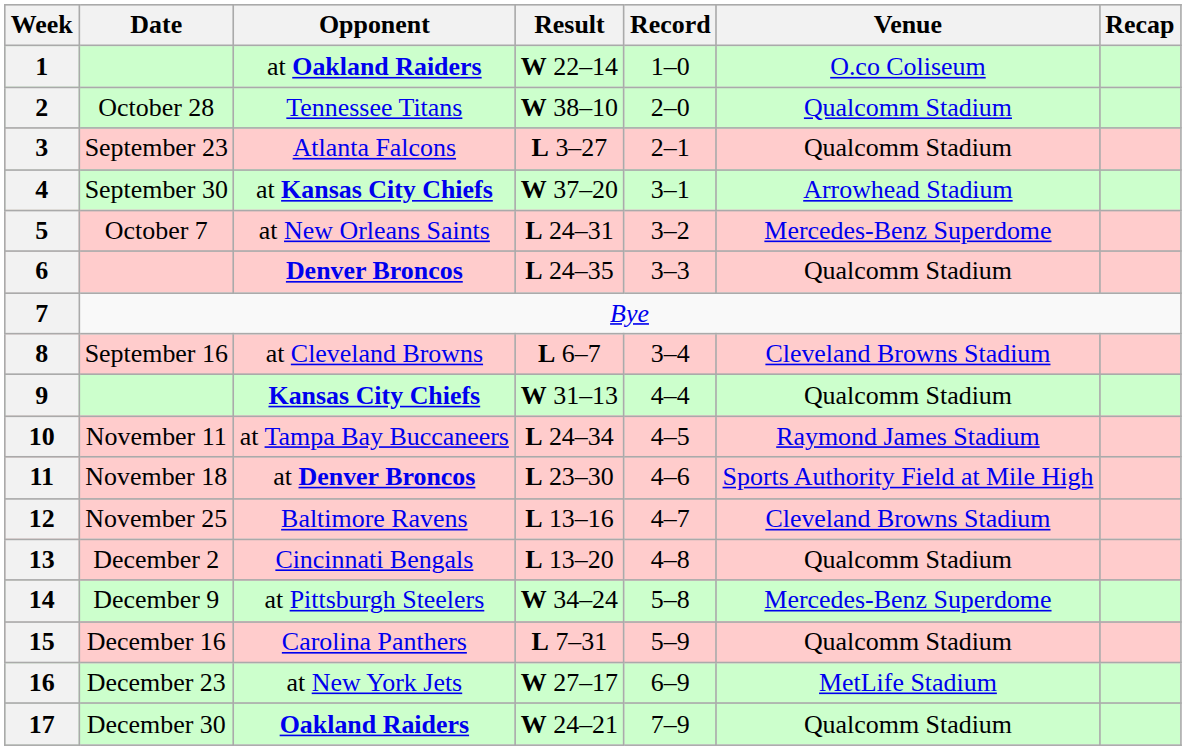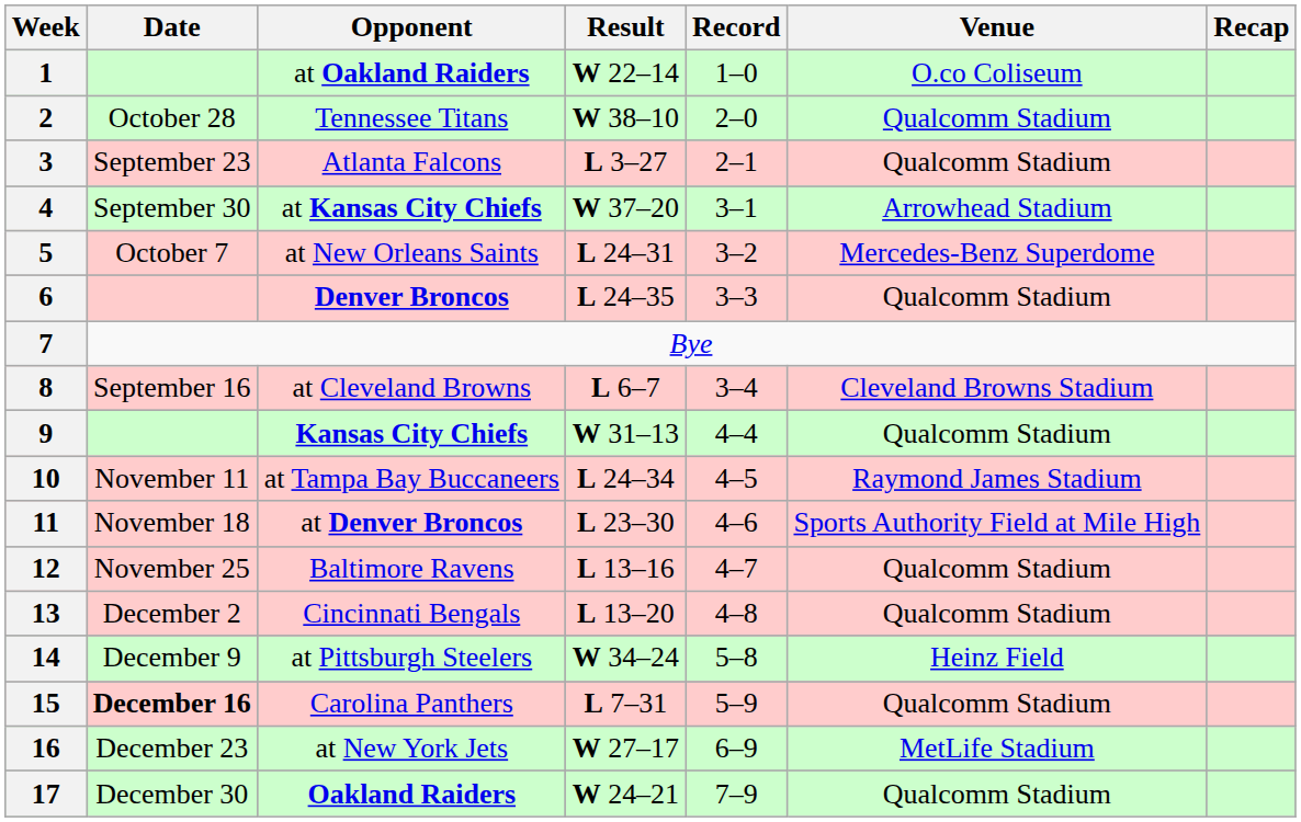12 | Venue: Cleveland Browns Stadium -> Qualcomm Stadium
14 | Venue: Mercedes-Benz Superdome -> Heinz Field
15 | Date: normal -> bold
